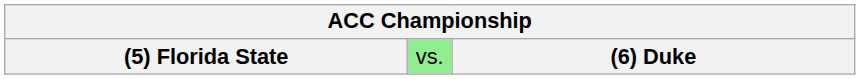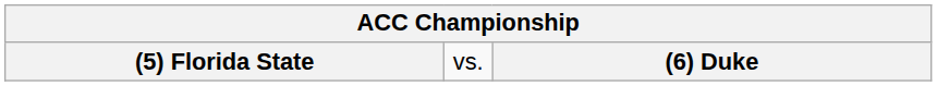(5) Florida State | column 2: lightgreen background -> no background
